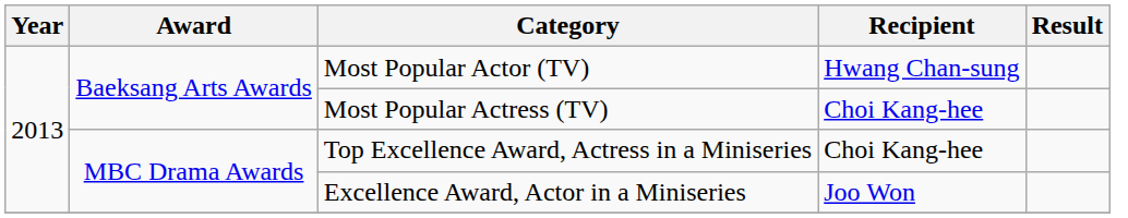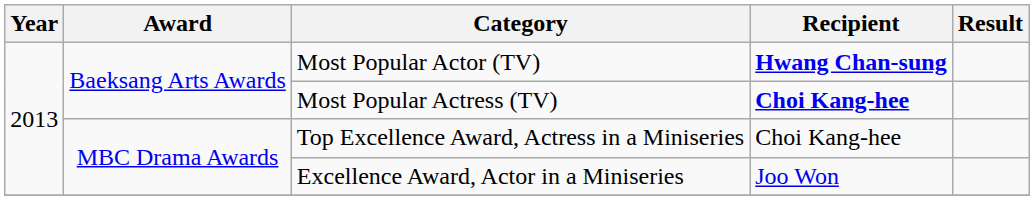Most Popular Actor (TV) | Recipient: normal -> bold
Most Popular Actress (TV) | Recipient: normal -> bold
